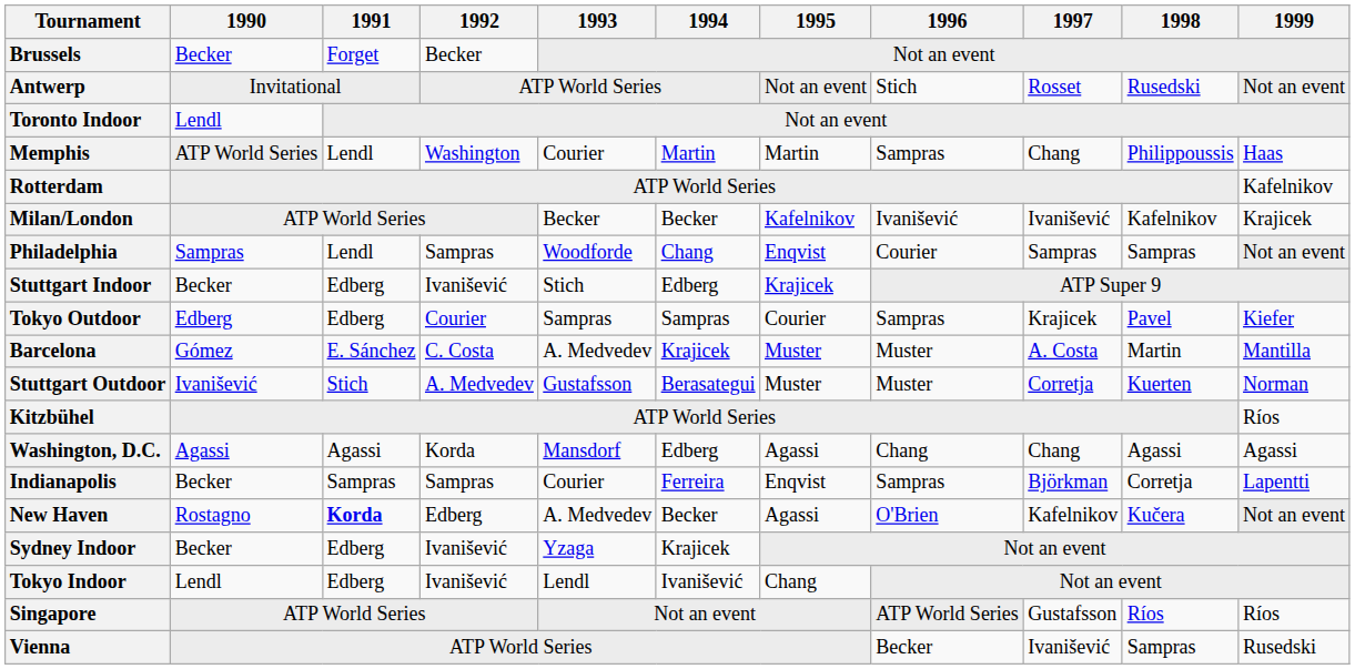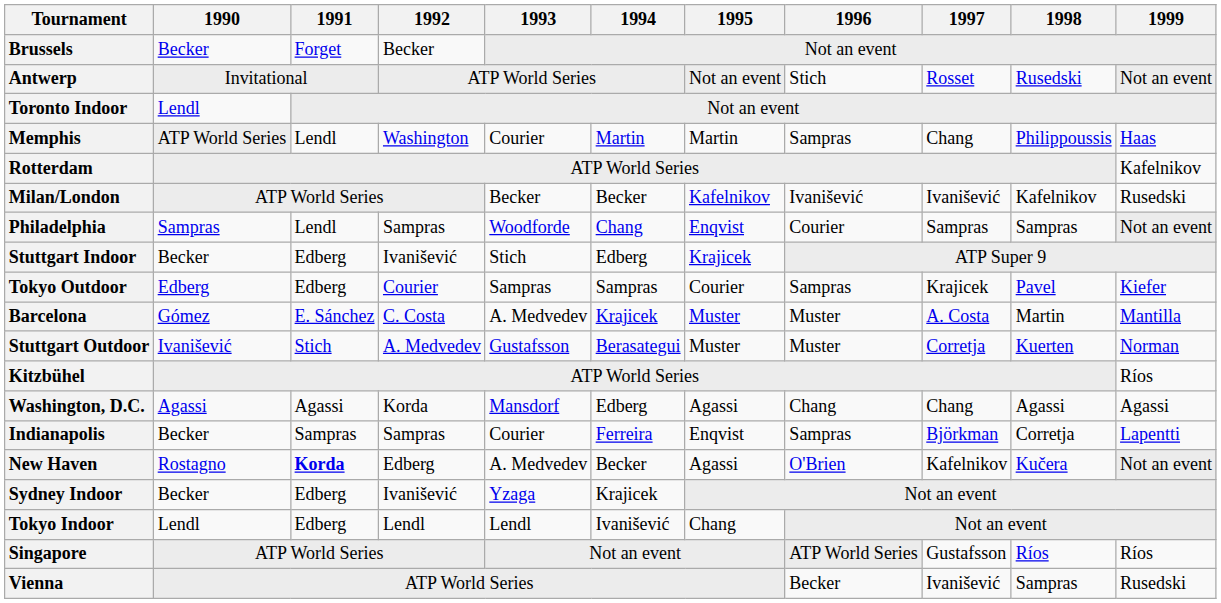Milan/London | 1999: Krajicek -> Rusedski
Tokyo Indoor | 1992: Ivanišević -> Lendl
